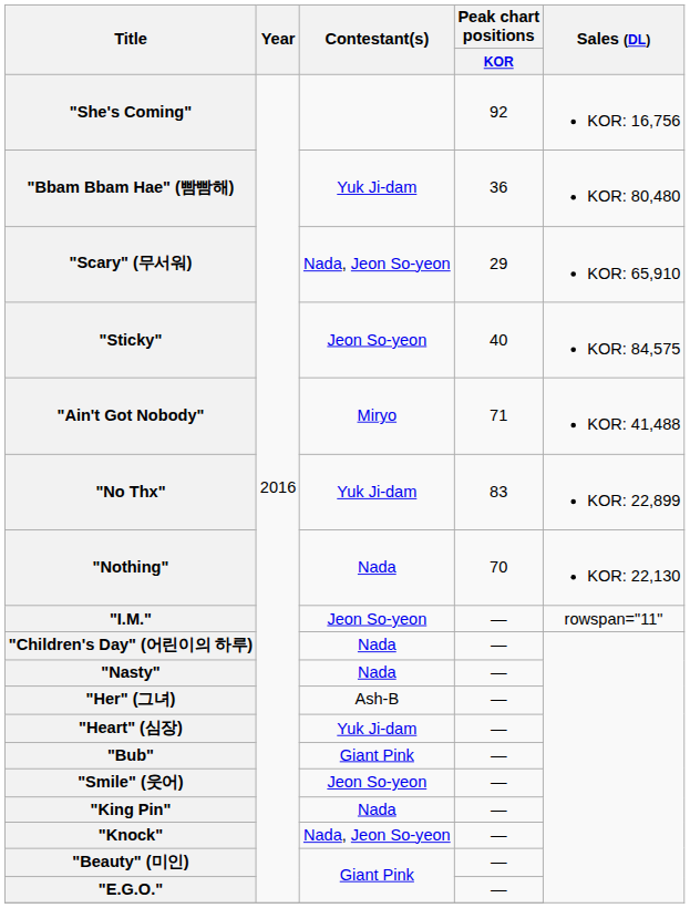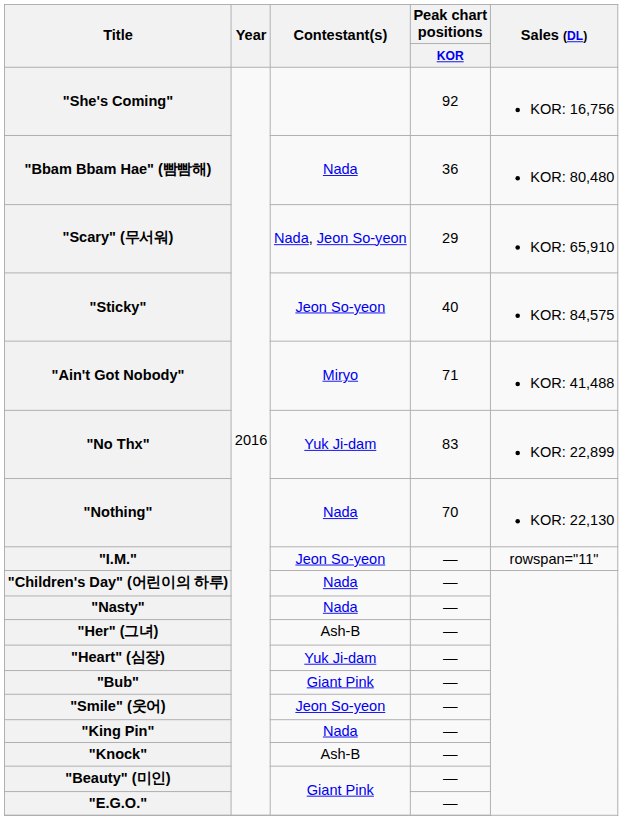"Bbam Bbam Hae" (빰빰해) | Contestant(s): Yuk Ji-dam -> Nada
"Knock" | Contestant(s): Nada, Jeon So-yeon -> Ash-B
